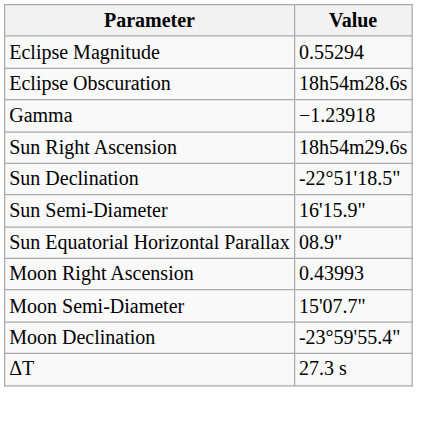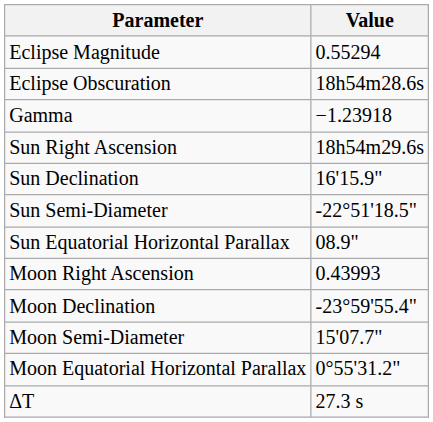Sun Declination | Value: -22°51'18.5" -> 16'15.9"
Sun Semi-Diameter | Value: 16'15.9" -> -22°51'18.5"
rows swapped: Moon Declination <-> Moon Semi-Diameter
+ row: Moon Equatorial Horizontal Parallax | 0°55'31.2"
